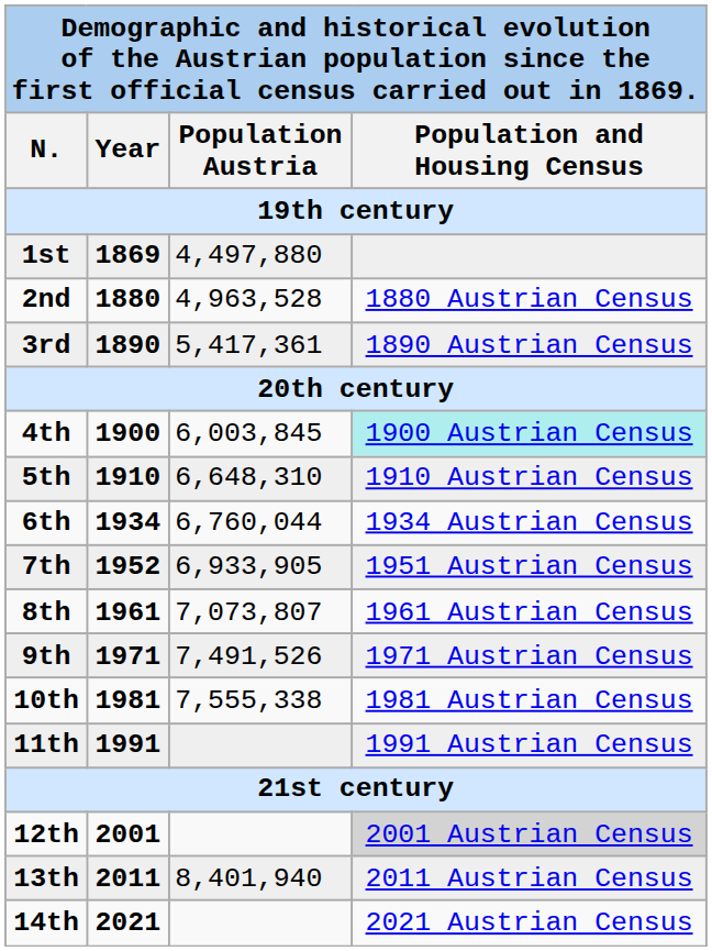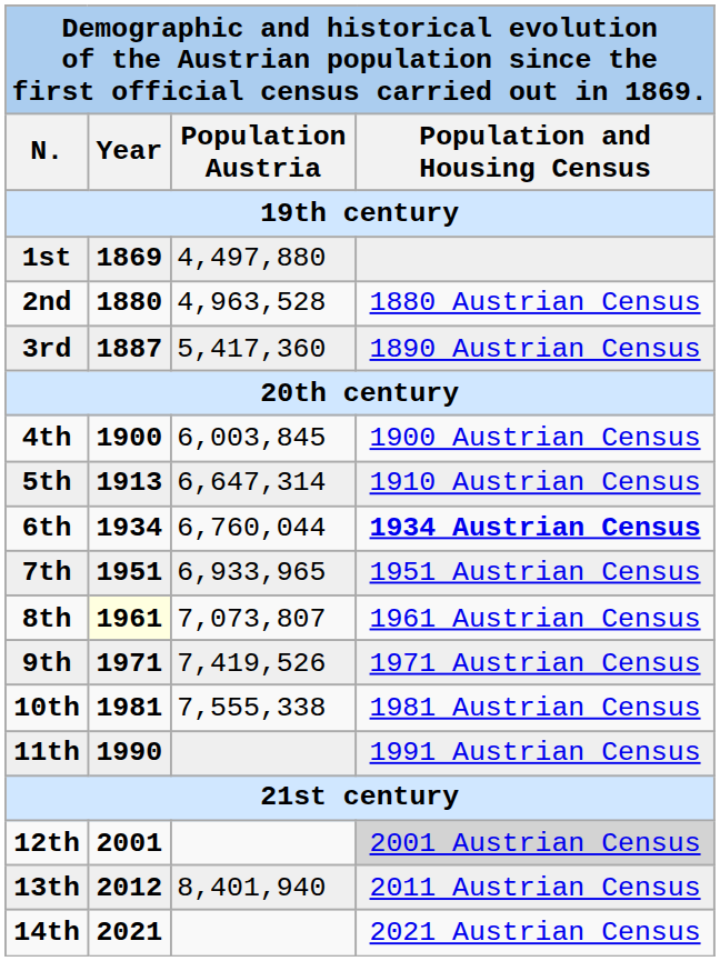3rd | Year: 1890 -> 1887
3rd | Population Austria: 5,417,361 -> 5,417,360
4th | Population and Housing Census: paleturquoise background -> no background
5th | Year: 1910 -> 1913
5th | Population Austria: 6,648,310 -> 6,647,314
6th | Population and Housing Census: normal -> bold
7th | Year: 1952 -> 1951
7th | Population Austria: 6,933,905 -> 6,933,965
8th | Year: no background -> lightyellow background
9th | Population Austria: 7,491,526 -> 7,419,526
11th | Year: 1991 -> 1990
13th | Year: 2011 -> 2012
